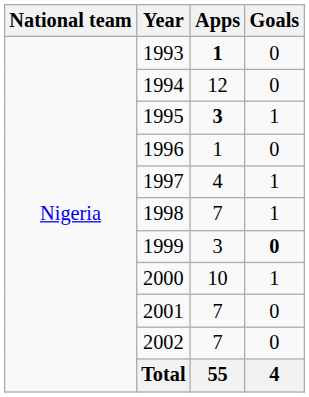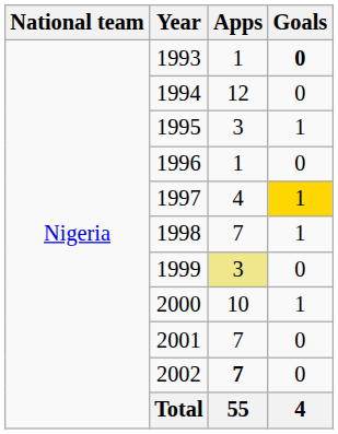1993 | Apps: bold -> normal
1993 | Goals: normal -> bold
1995 | Apps: bold -> normal
1997 | Goals: no background -> gold background
1999 | Apps: no background -> khaki background
1999 | Goals: bold -> normal
2002 | Apps: normal -> bold
